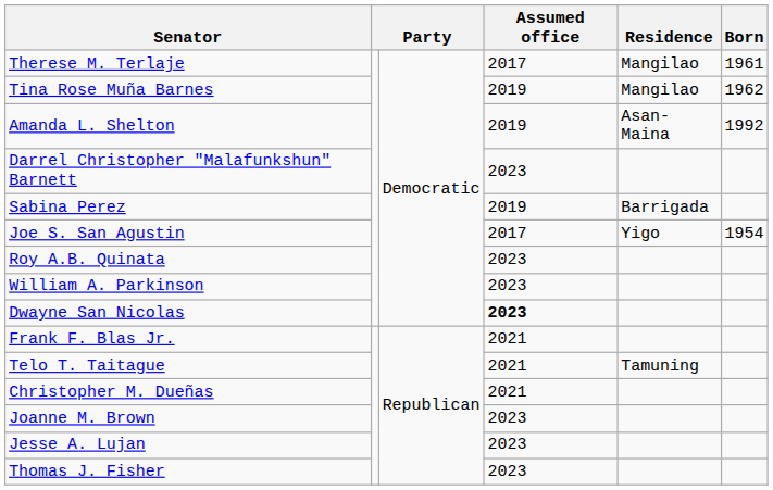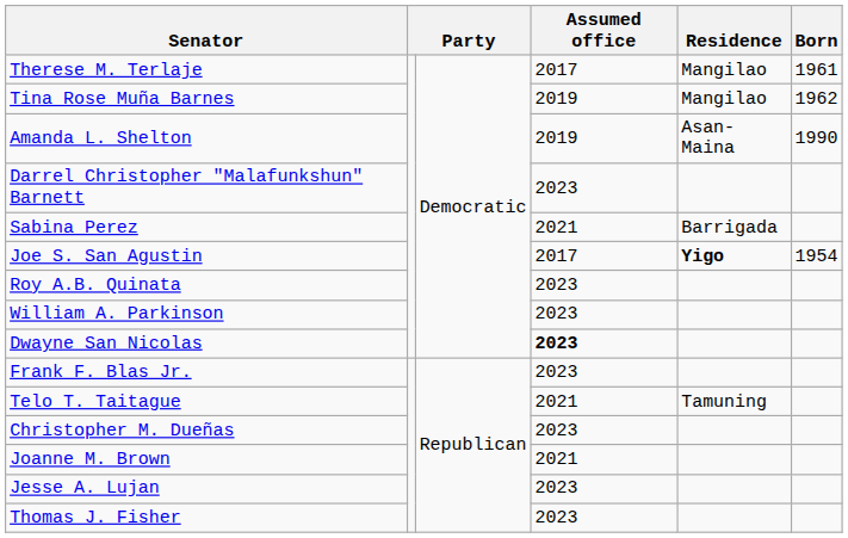Amanda L. Shelton | Born: 1992 -> 1990
Sabina Perez | Assumed office: 2019 -> 2021
Joe S. San Agustin | Residence: normal -> bold
Frank F. Blas Jr. | Assumed office: 2021 -> 2023
Christopher M. Dueñas | Assumed office: 2021 -> 2023
Joanne M. Brown | Assumed office: 2023 -> 2021
